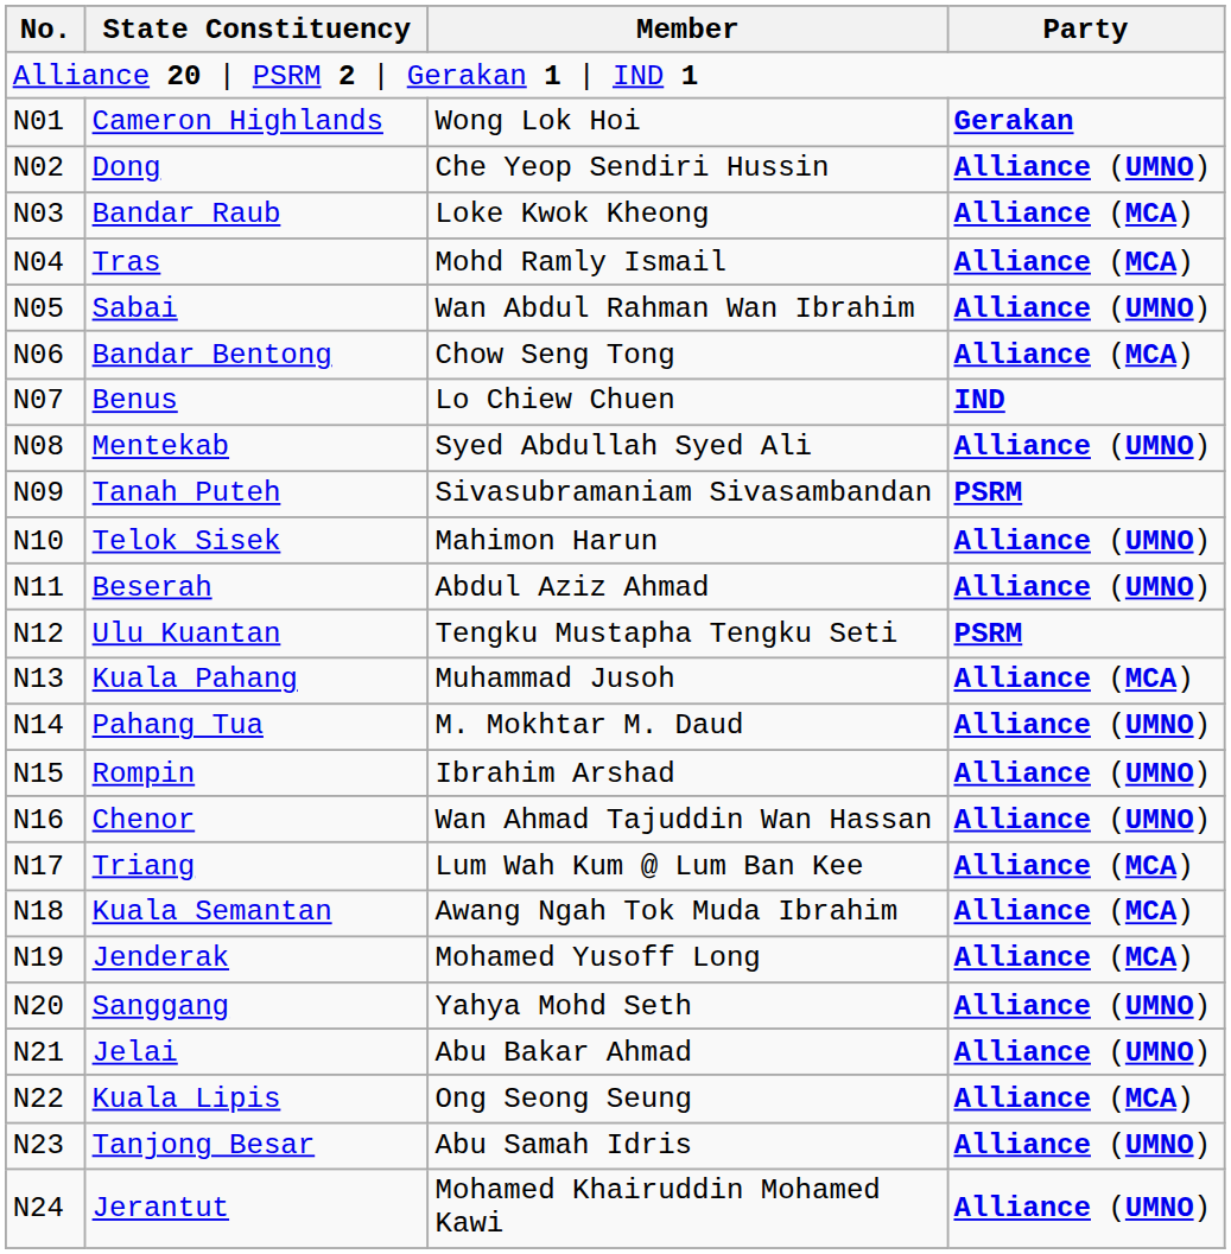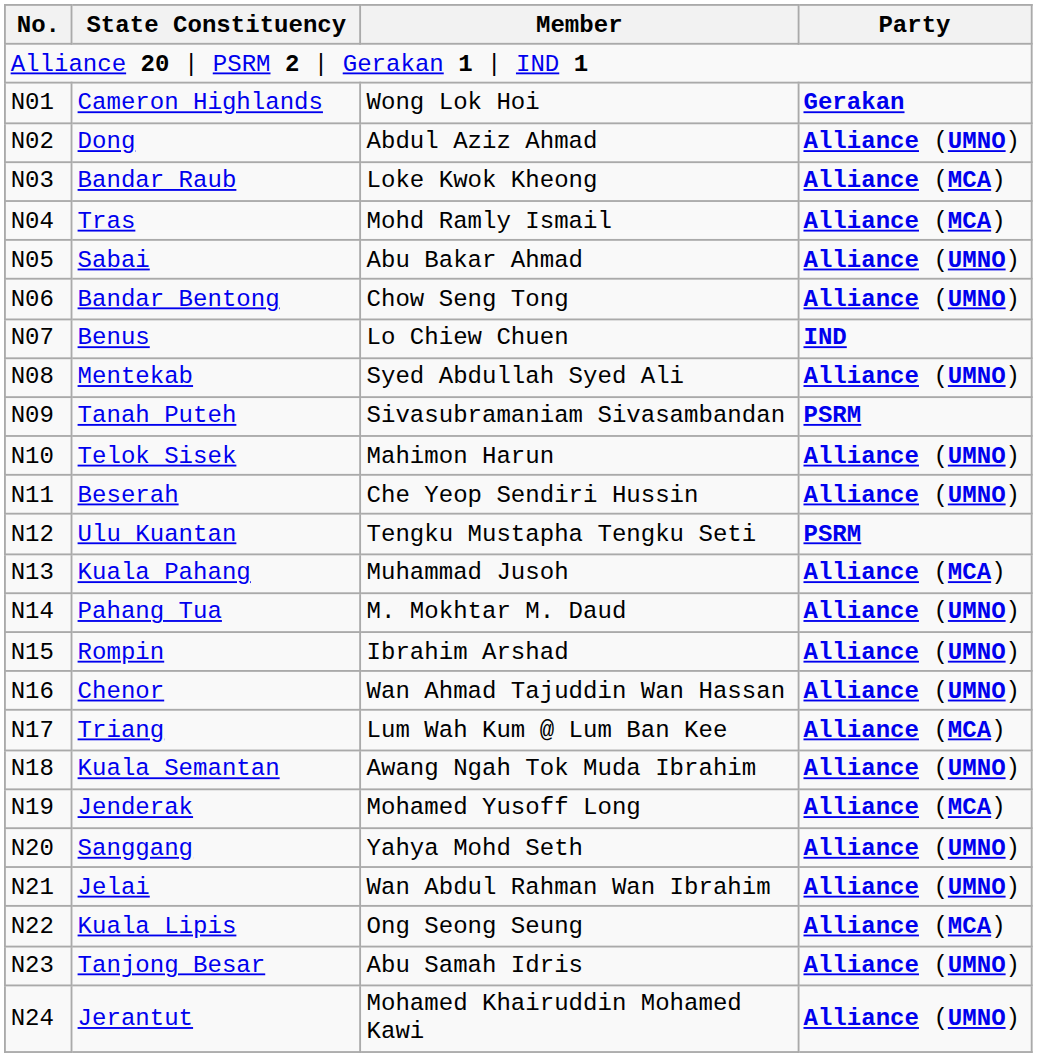Dong | Member: Che Yeop Sendiri Hussin -> Abdul Aziz Ahmad
Sabai | Member: Wan Abdul Rahman Wan Ibrahim -> Abu Bakar Ahmad
Bandar Bentong | Party: Alliance (MCA) -> Alliance (UMNO)
Beserah | Member: Abdul Aziz Ahmad -> Che Yeop Sendiri Hussin
Kuala Semantan | Party: Alliance (MCA) -> Alliance (UMNO)
Jelai | Member: Abu Bakar Ahmad -> Wan Abdul Rahman Wan Ibrahim
